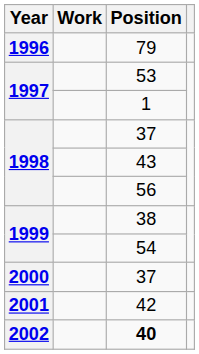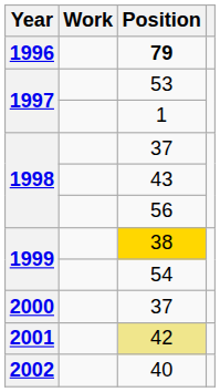79 | Position: normal -> bold
38 | Position: no background -> gold background
42 | Position: no background -> khaki background
40 | Position: bold -> normal
